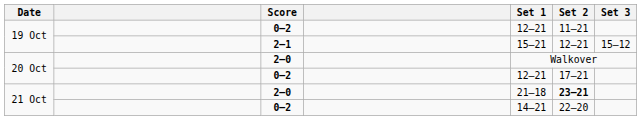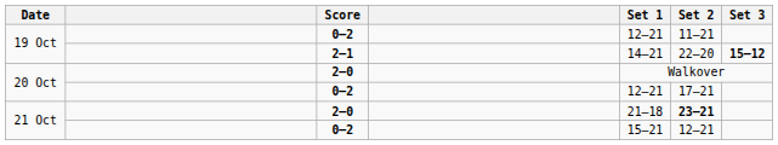19 Oct / 2–1 | Set 1: 15–21 -> 14–21
19 Oct / 2–1 | Set 2: 12–21 -> 22–20
19 Oct / 2–1 | Set 3: normal -> bold
21 Oct / 0–2 | Set 1: 14–21 -> 15–21
21 Oct / 0–2 | Set 2: 22–20 -> 12–21
